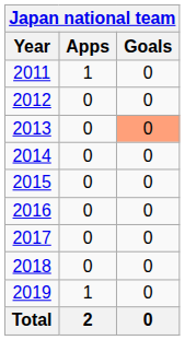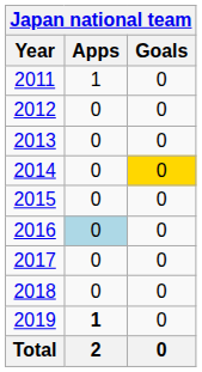2013 | Goals: lightsalmon background -> no background
2014 | Goals: no background -> gold background
2016 | Apps: no background -> lightblue background
2019 | Apps: normal -> bold
